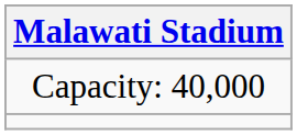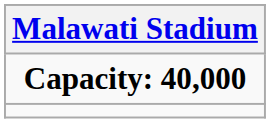row 2 | column 1: normal -> bold
